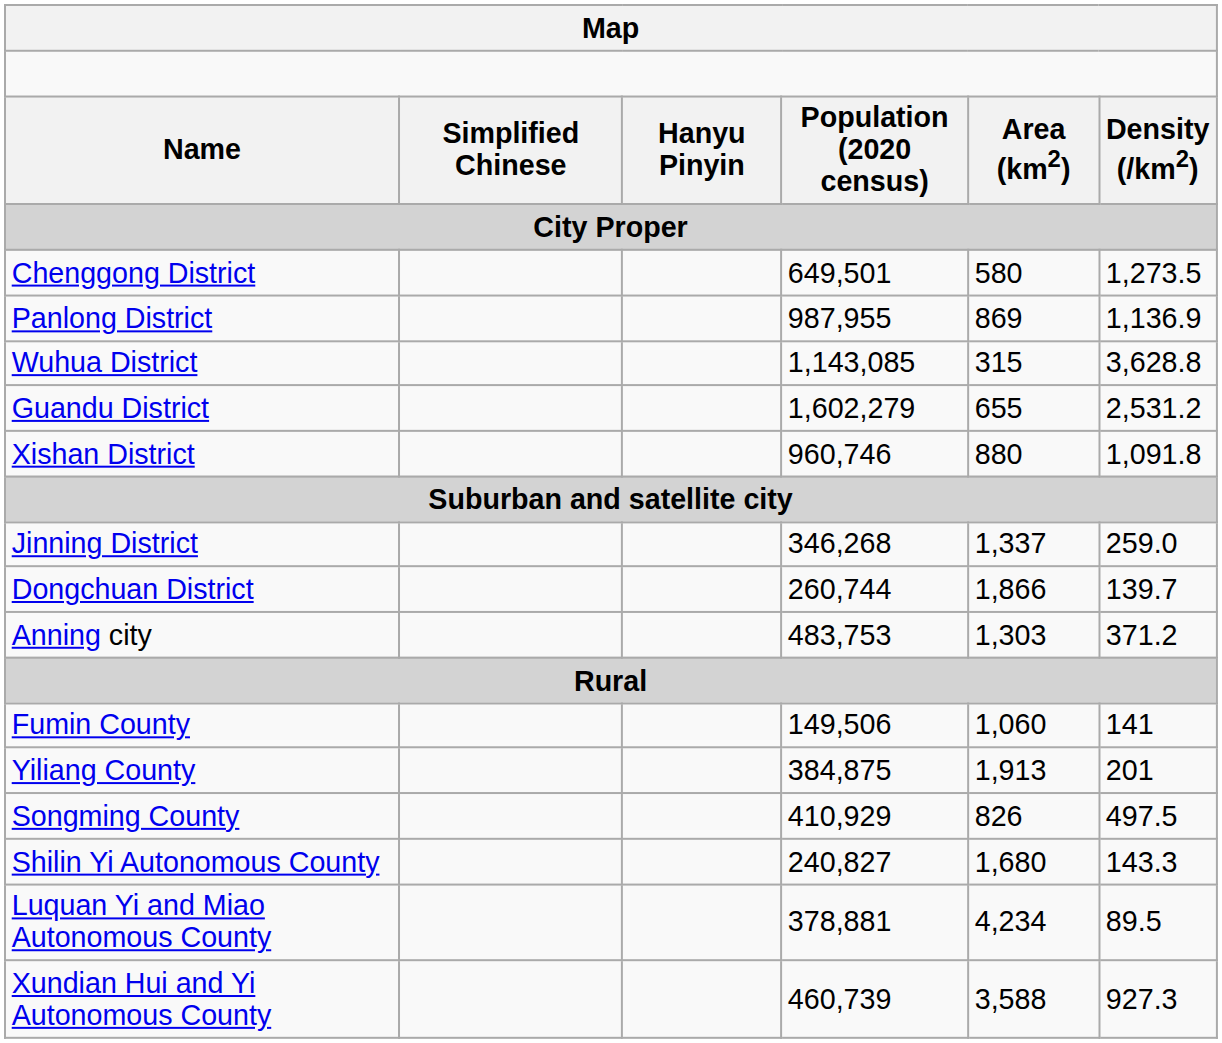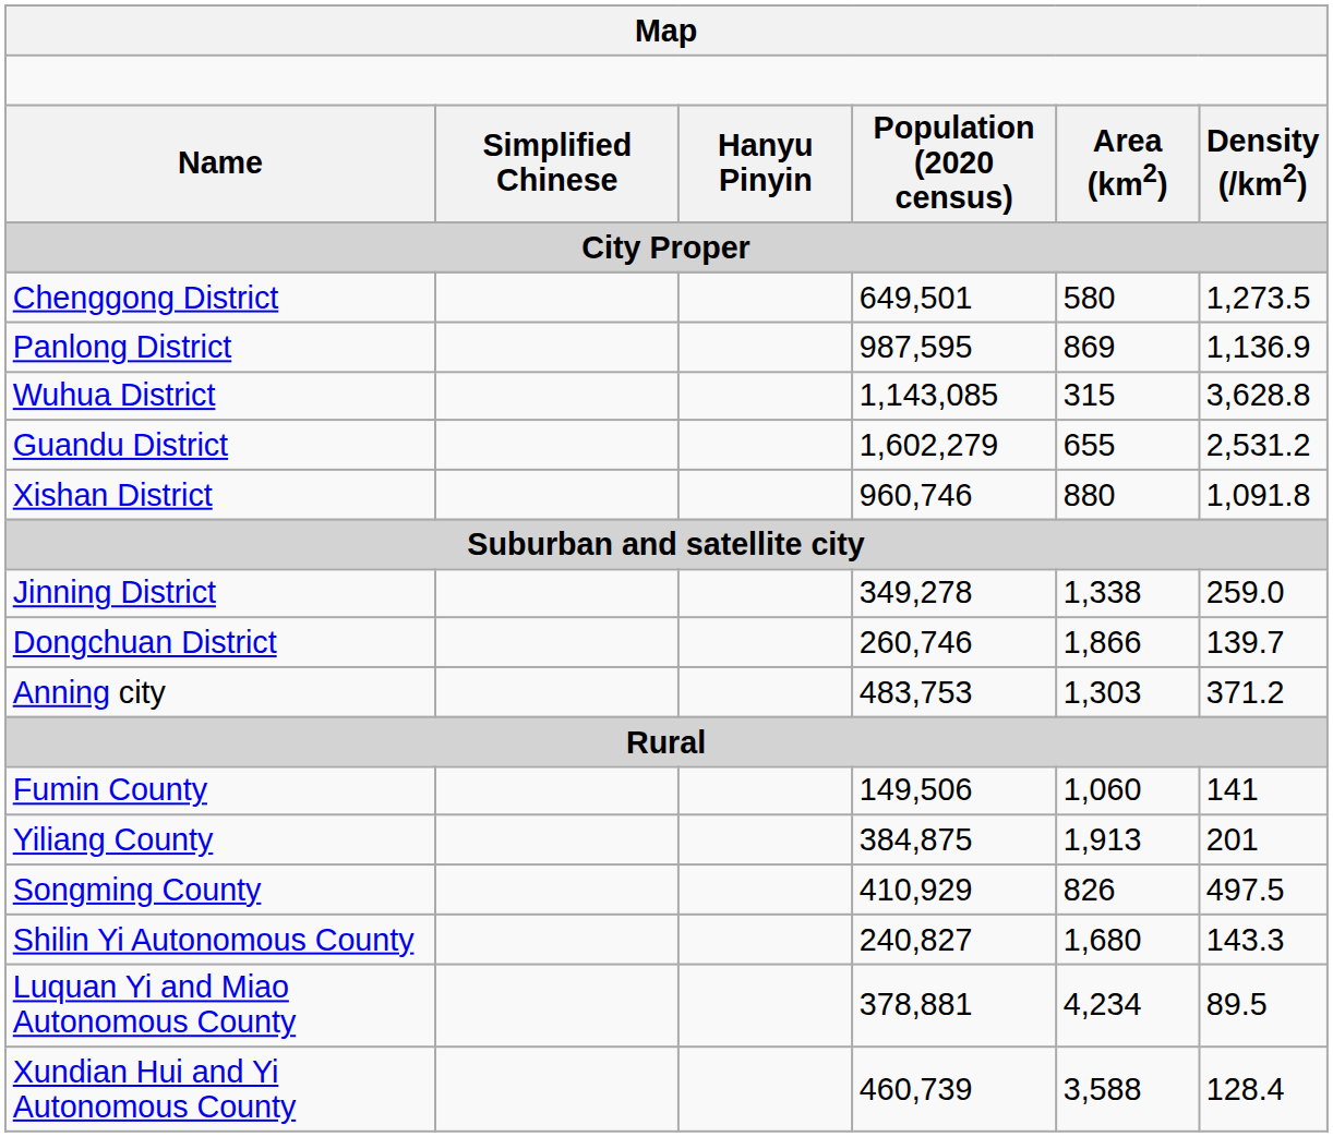Panlong District | column 4: 987,955 -> 987,595
Jinning District | column 4: 346,268 -> 349,278
Jinning District | column 5: 1,337 -> 1,338
Dongchuan District | column 4: 260,744 -> 260,746
Xundian Hui and Yi Autonomous County | column 6: 927.3 -> 128.4
